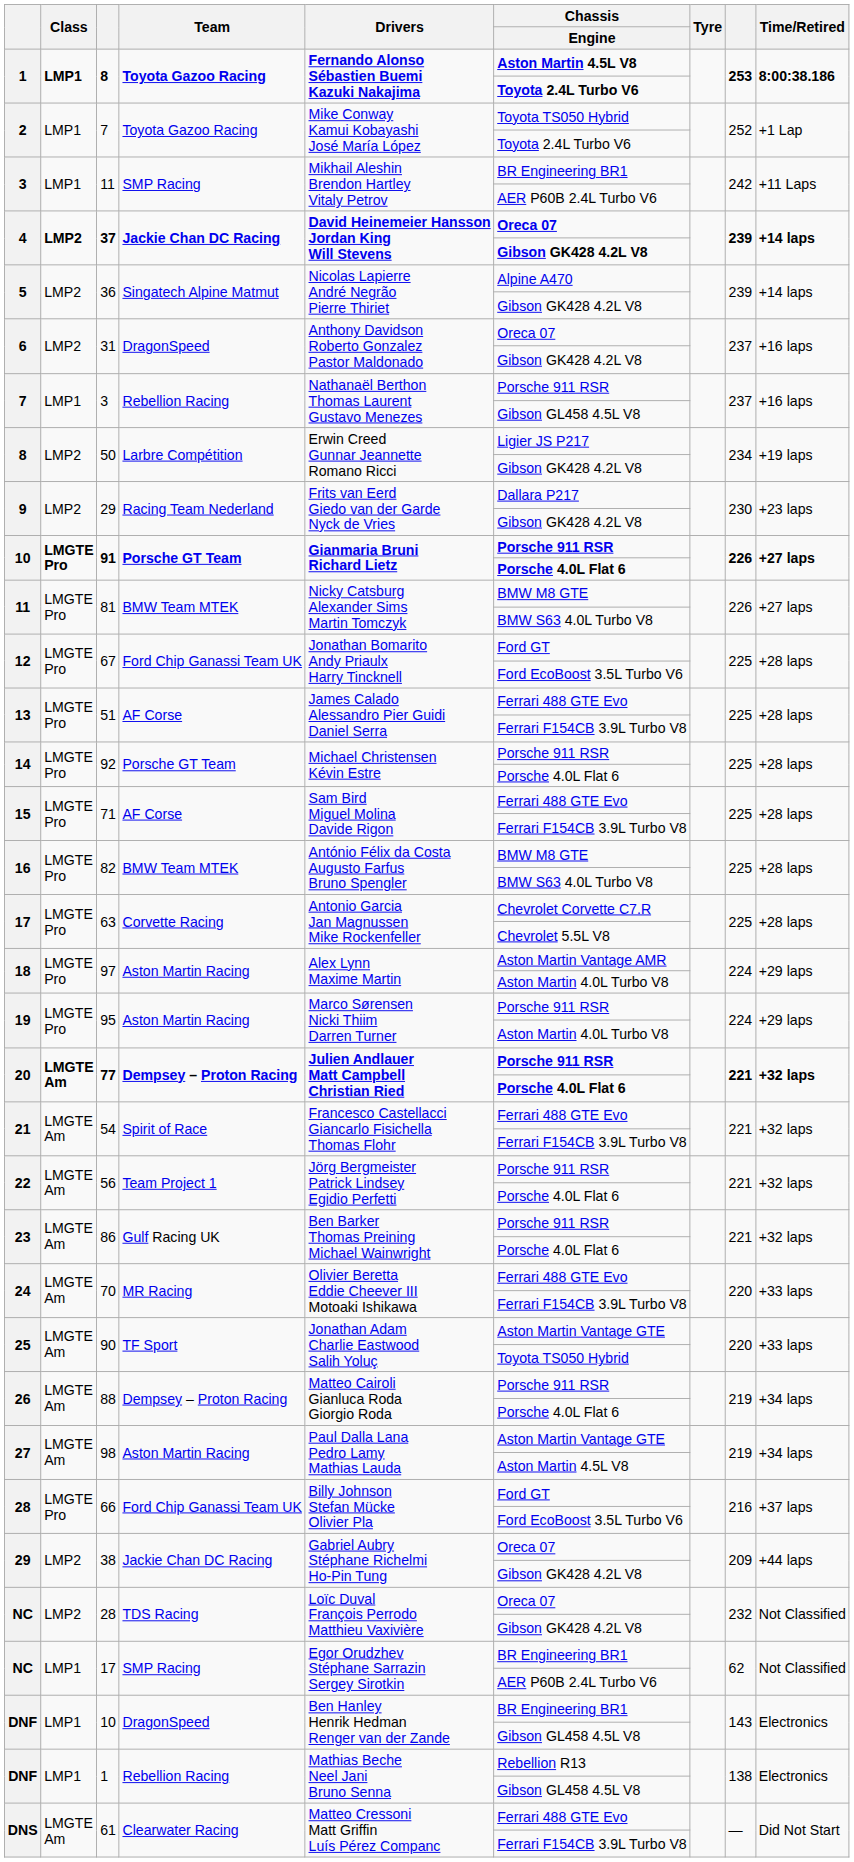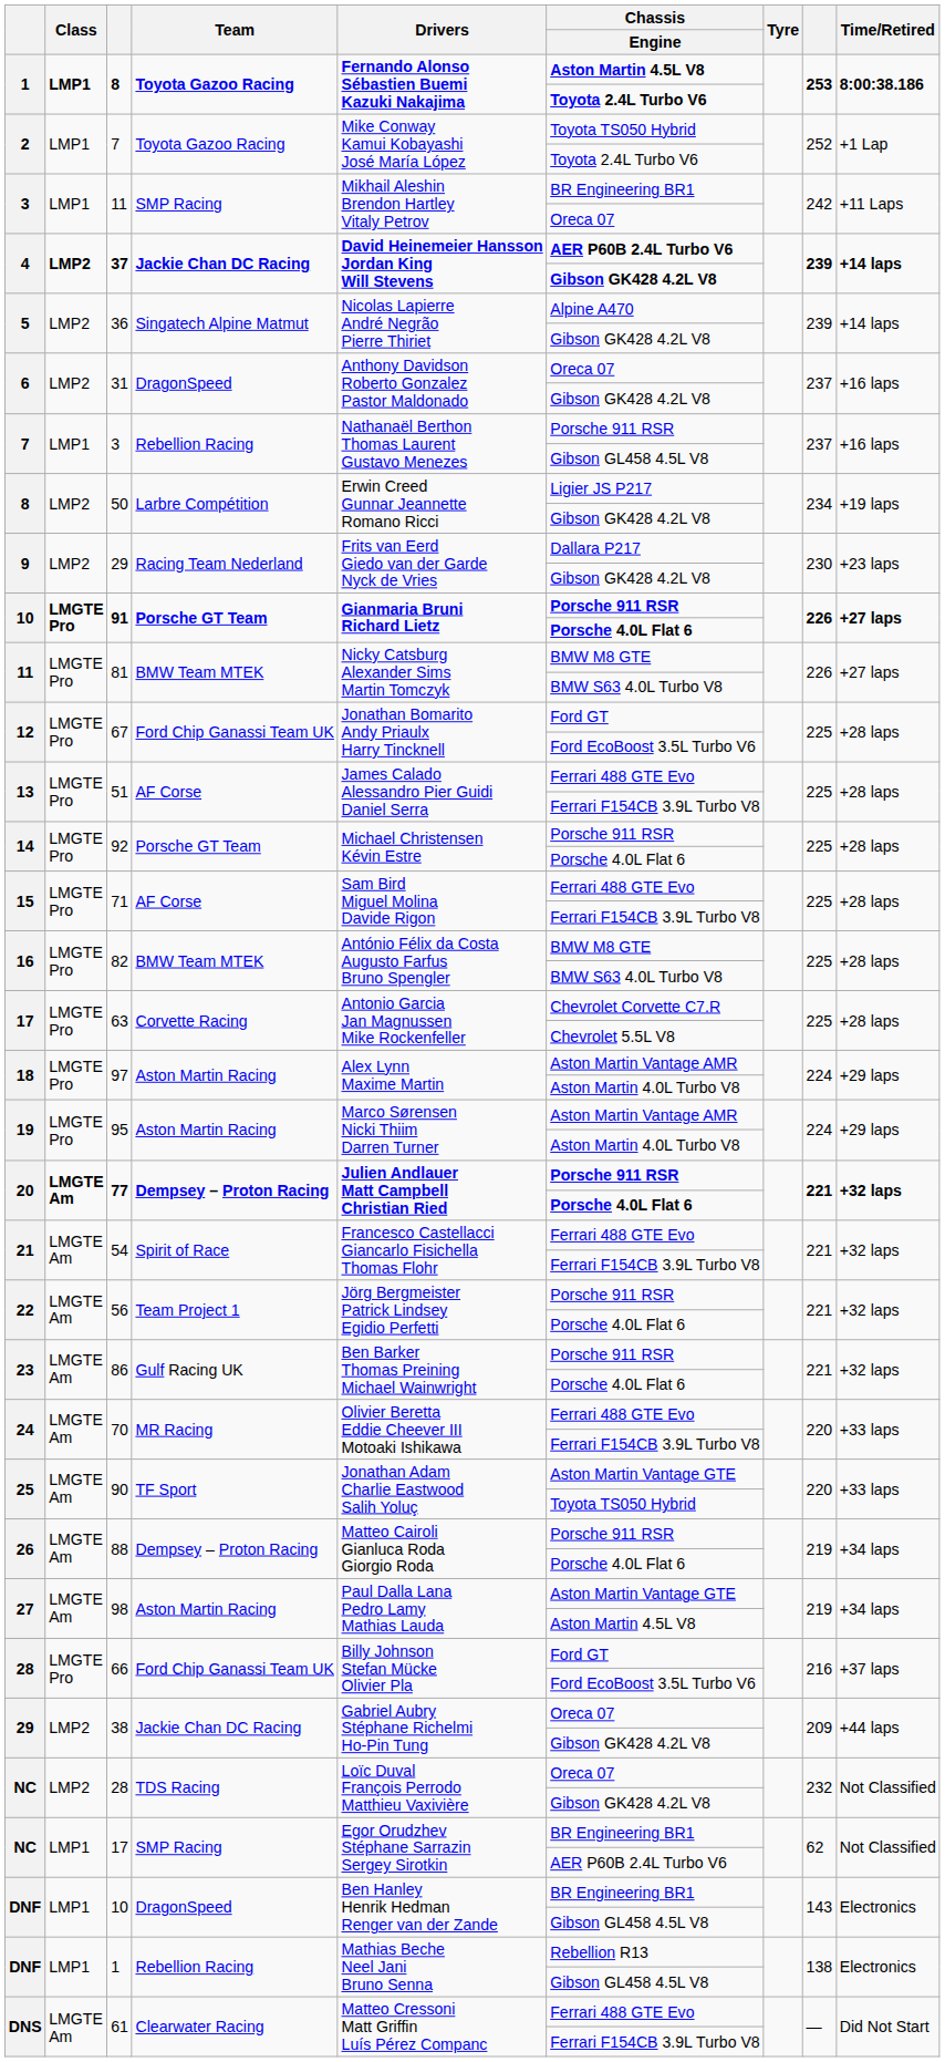row 8 | Chassis / Engine: AER P60B 2.4L Turbo V6 -> Oreca 07
row 9 | Chassis / Engine: Oreca 07 -> AER P60B 2.4L Turbo V6
row 39 | Chassis / Engine: Porsche 911 RSR -> Aston Martin Vantage AMR
